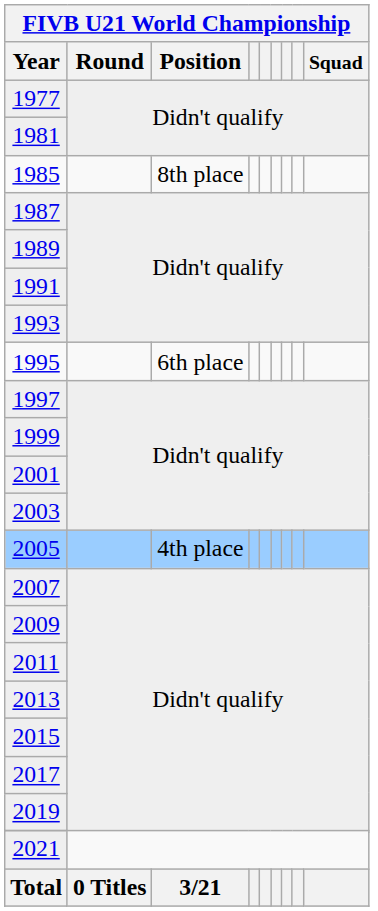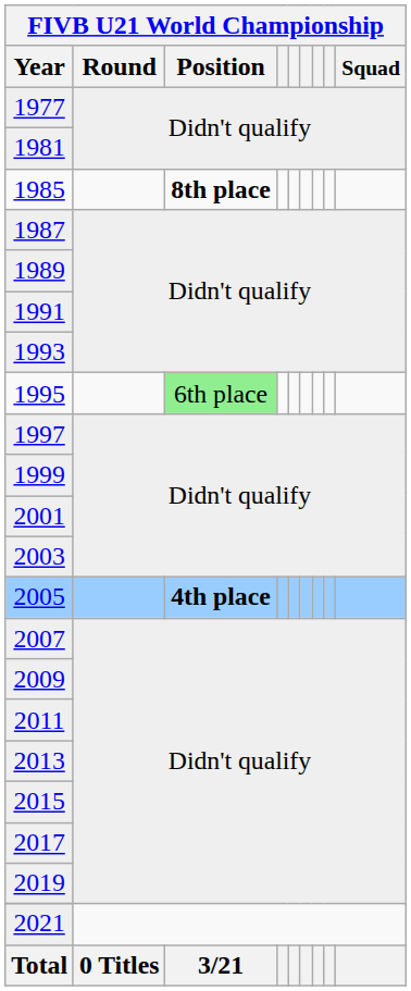1985 | FIVB U21 World Championship / Position: normal -> bold
1995 | FIVB U21 World Championship / Position: no background -> lightgreen background
2005 | FIVB U21 World Championship / Position: normal -> bold
